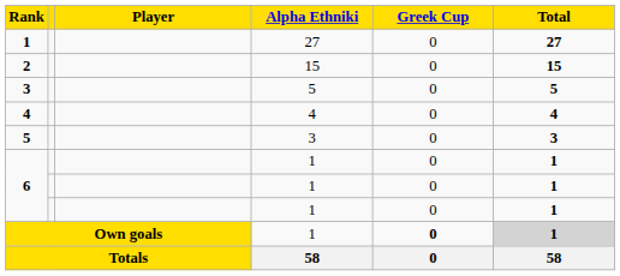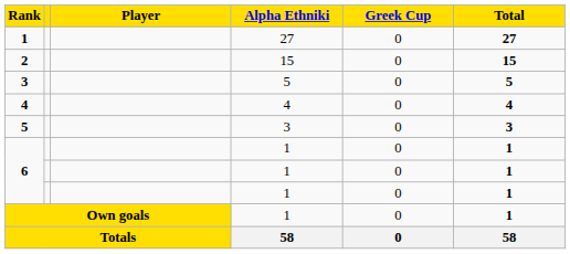Own goals | Greek Cup: bold -> normal
Own goals | Total: lightgrey background -> no background
